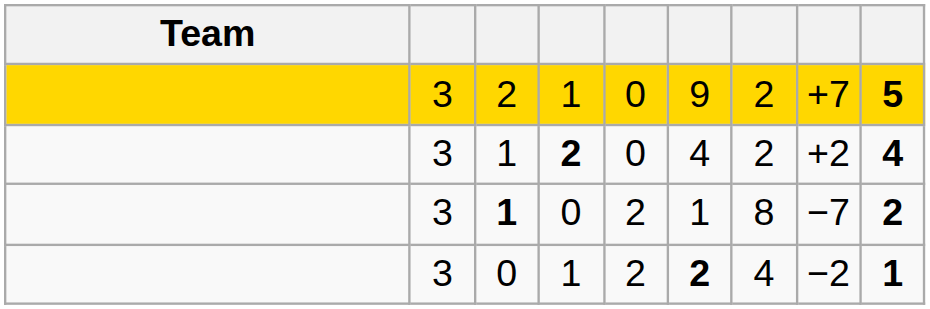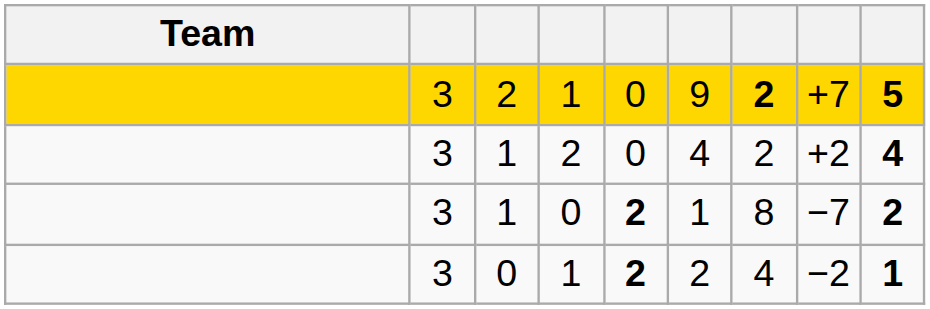row 2 | column 7: normal -> bold
row 3 | column 4: bold -> normal
row 4 | column 3: bold -> normal
row 4 | column 5: normal -> bold
row 5 | column 5: normal -> bold
row 5 | column 6: bold -> normal
